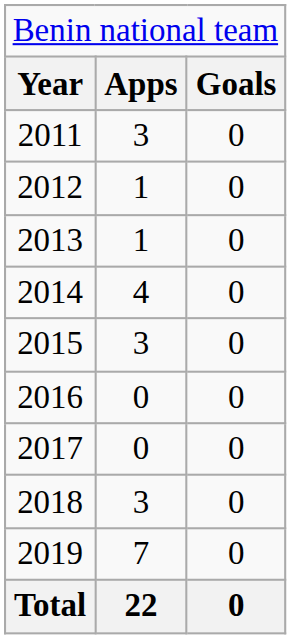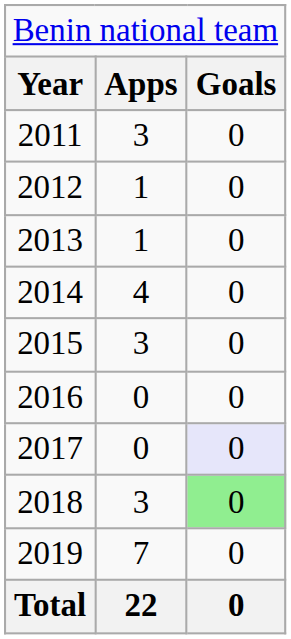2017 | column 3: no background -> lavender background
2018 | column 3: no background -> lightgreen background
